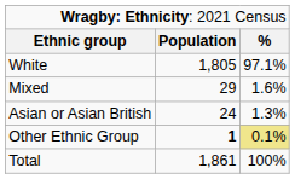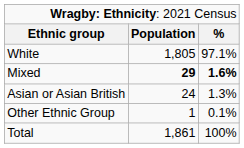Mixed | column 2: normal -> bold
Mixed | column 3: normal -> bold
Other Ethnic Group | column 2: bold -> normal
Other Ethnic Group | column 3: khaki background -> no background
